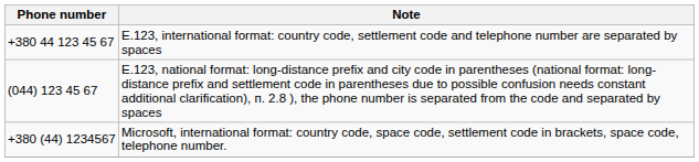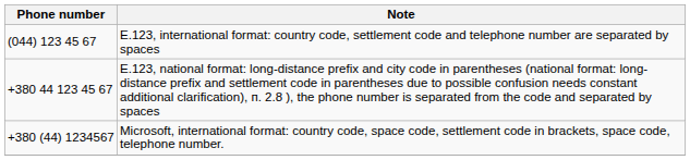row 2 | Phone number: +380 44 123 45 67 -> (044) 123 45 67
row 3 | Phone number: (044) 123 45 67 -> +380 44 123 45 67
